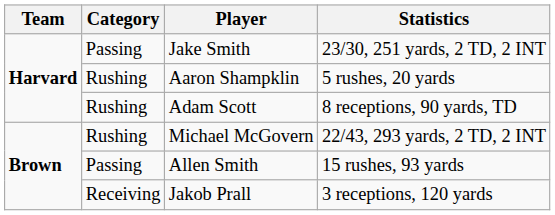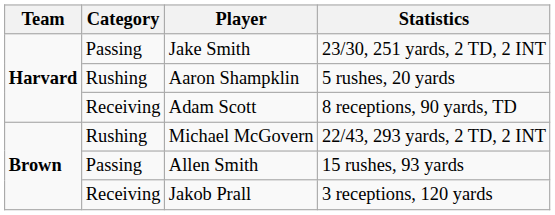Adam Scott | Category: Rushing -> Receiving
